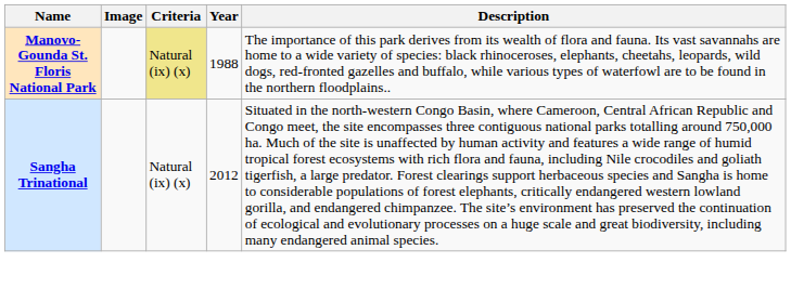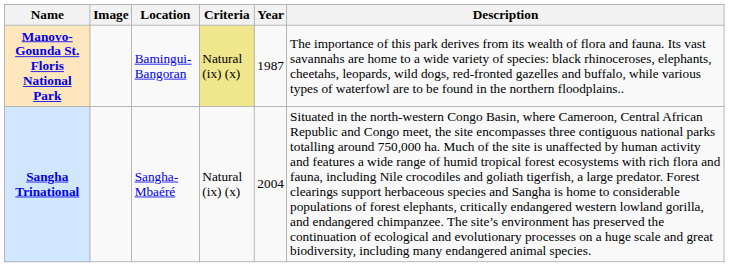+ column: Location | Bamingui-Bangoran | Sangha-Mbaéré
Manovo-Gounda St. Floris National Park | Year: 1988 -> 1987
Sangha Trinational | Year: 2012 -> 2004
